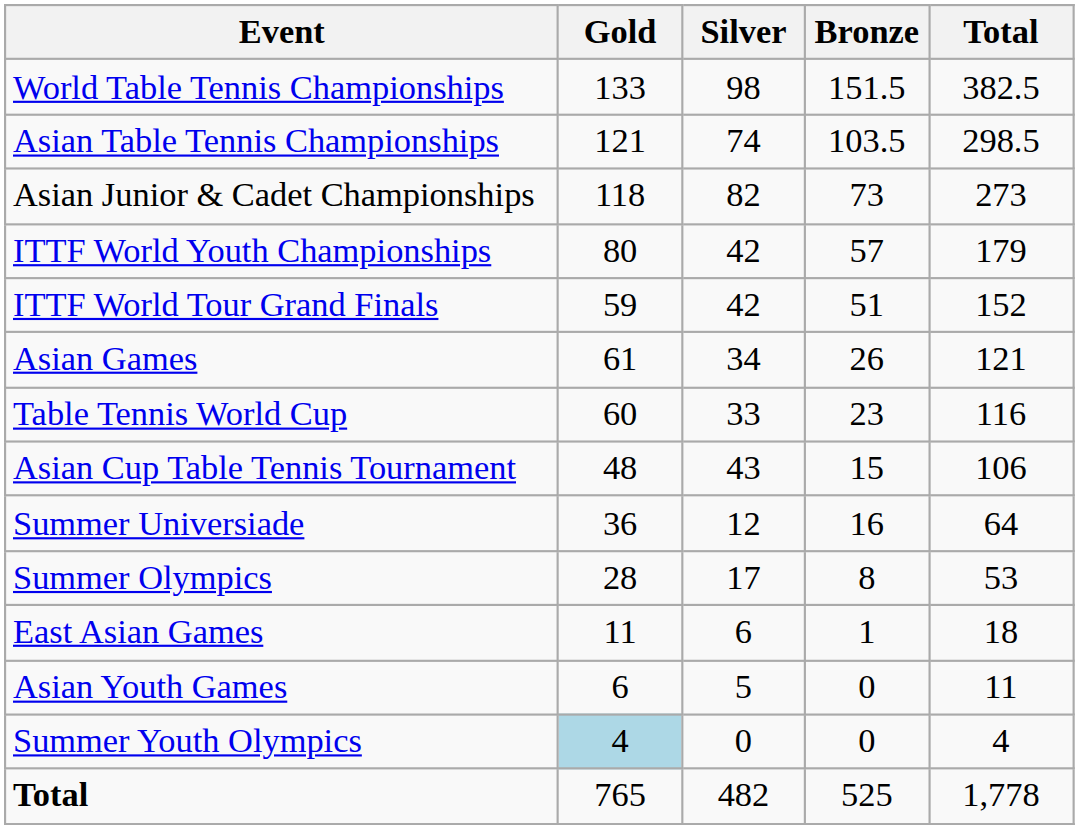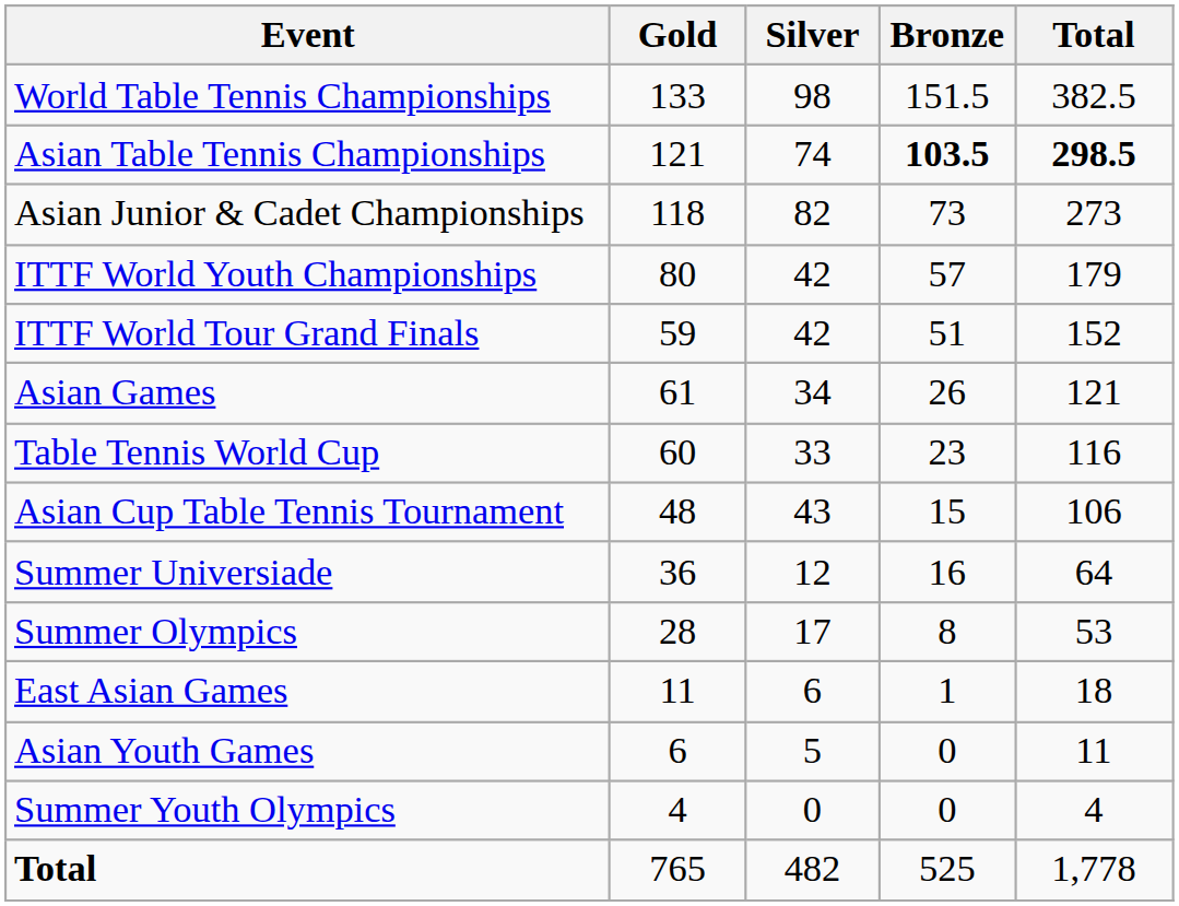Asian Table Tennis Championships | Bronze: normal -> bold
Asian Table Tennis Championships | Total: normal -> bold
Summer Youth Olympics | Gold: lightblue background -> no background
